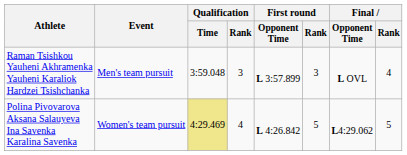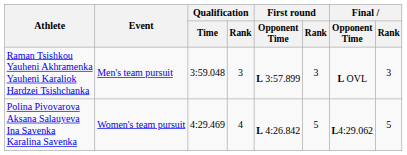row 3 | Final / Rank: 4 -> 3
row 4 | Qualification / Time: khaki background -> no background
